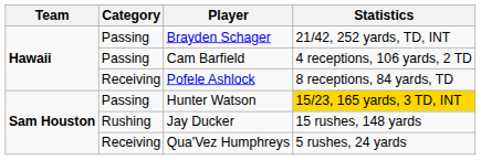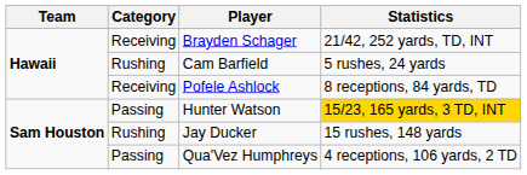Brayden Schager | Category: Passing -> Receiving
Cam Barfield | Category: Passing -> Rushing
Cam Barfield | Statistics: 4 receptions, 106 yards, 2 TD -> 5 rushes, 24 yards
Qua'Vez Humphreys | Category: Receiving -> Passing
Qua'Vez Humphreys | Statistics: 5 rushes, 24 yards -> 4 receptions, 106 yards, 2 TD
